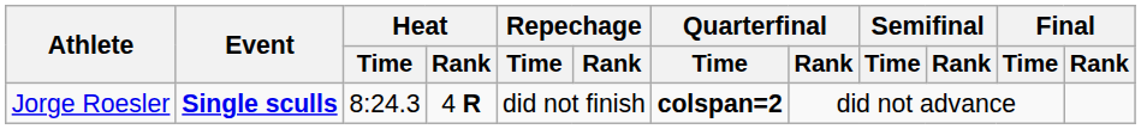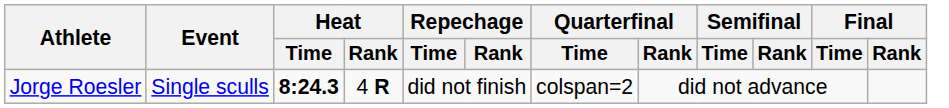Jorge Roesler | Event: bold -> normal
Jorge Roesler | Heat / Time: normal -> bold
Jorge Roesler | Quarterfinal / Time: bold -> normal
